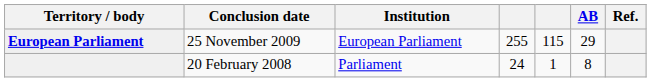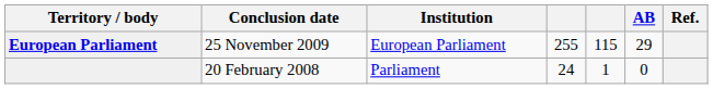row 3 | AB: 8 -> 0
